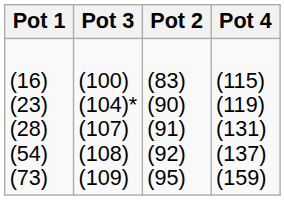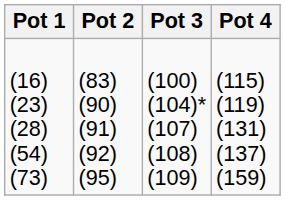columns swapped: Pot 2 <-> Pot 3
